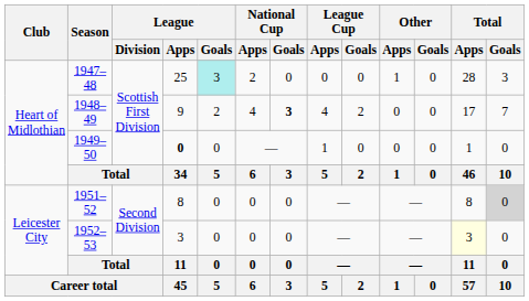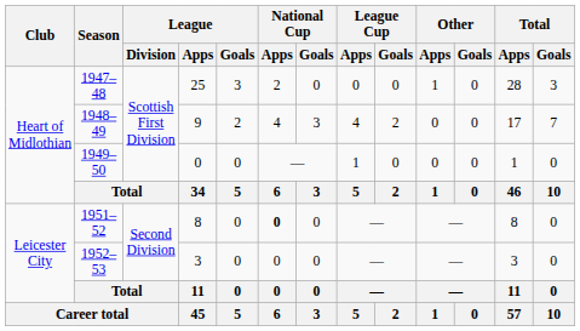1947–48 | League / Goals: paleturquoise background -> no background
1948–49 | National Cup / Goals: bold -> normal
1949–50 | League / Apps: bold -> normal
1951–52 | National Cup / Apps: normal -> bold
1951–52 | Total / Goals: lightgrey background -> no background
1952–53 | Total / Apps: lightyellow background -> no background
